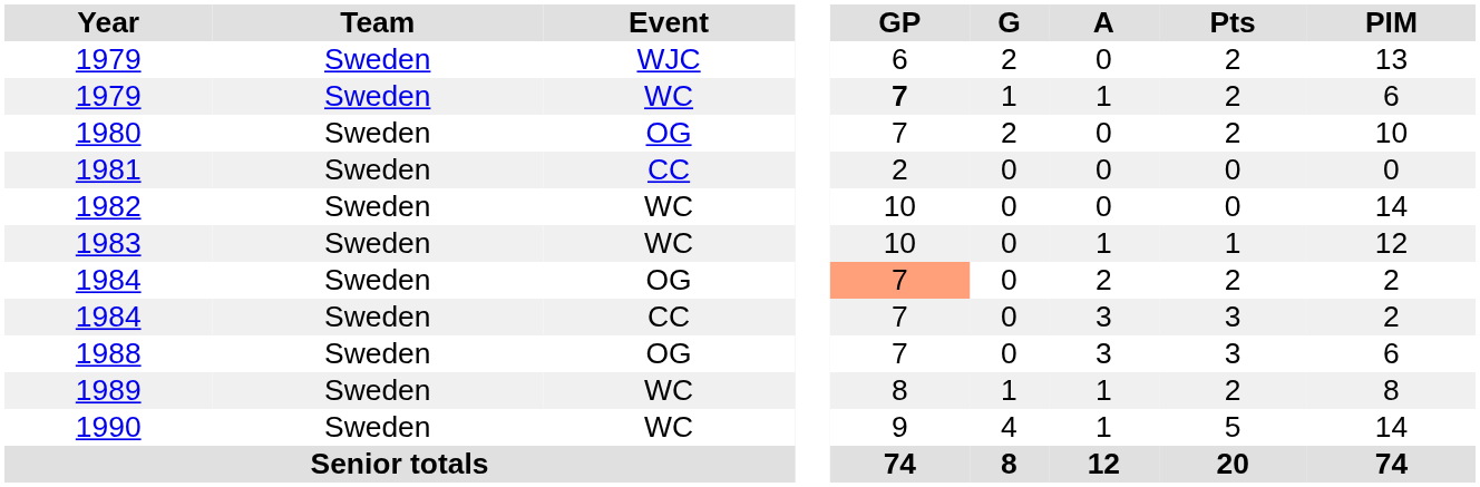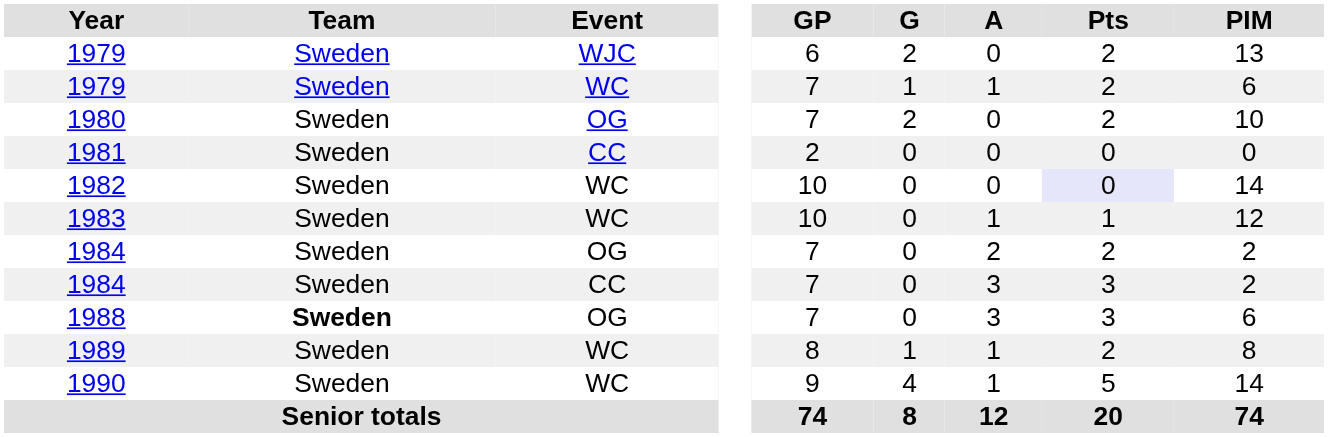1979 / WC | GP: bold -> normal
1982 | Pts: no background -> lavender background
1984 / OG | GP: lightsalmon background -> no background
1988 | Team: normal -> bold
